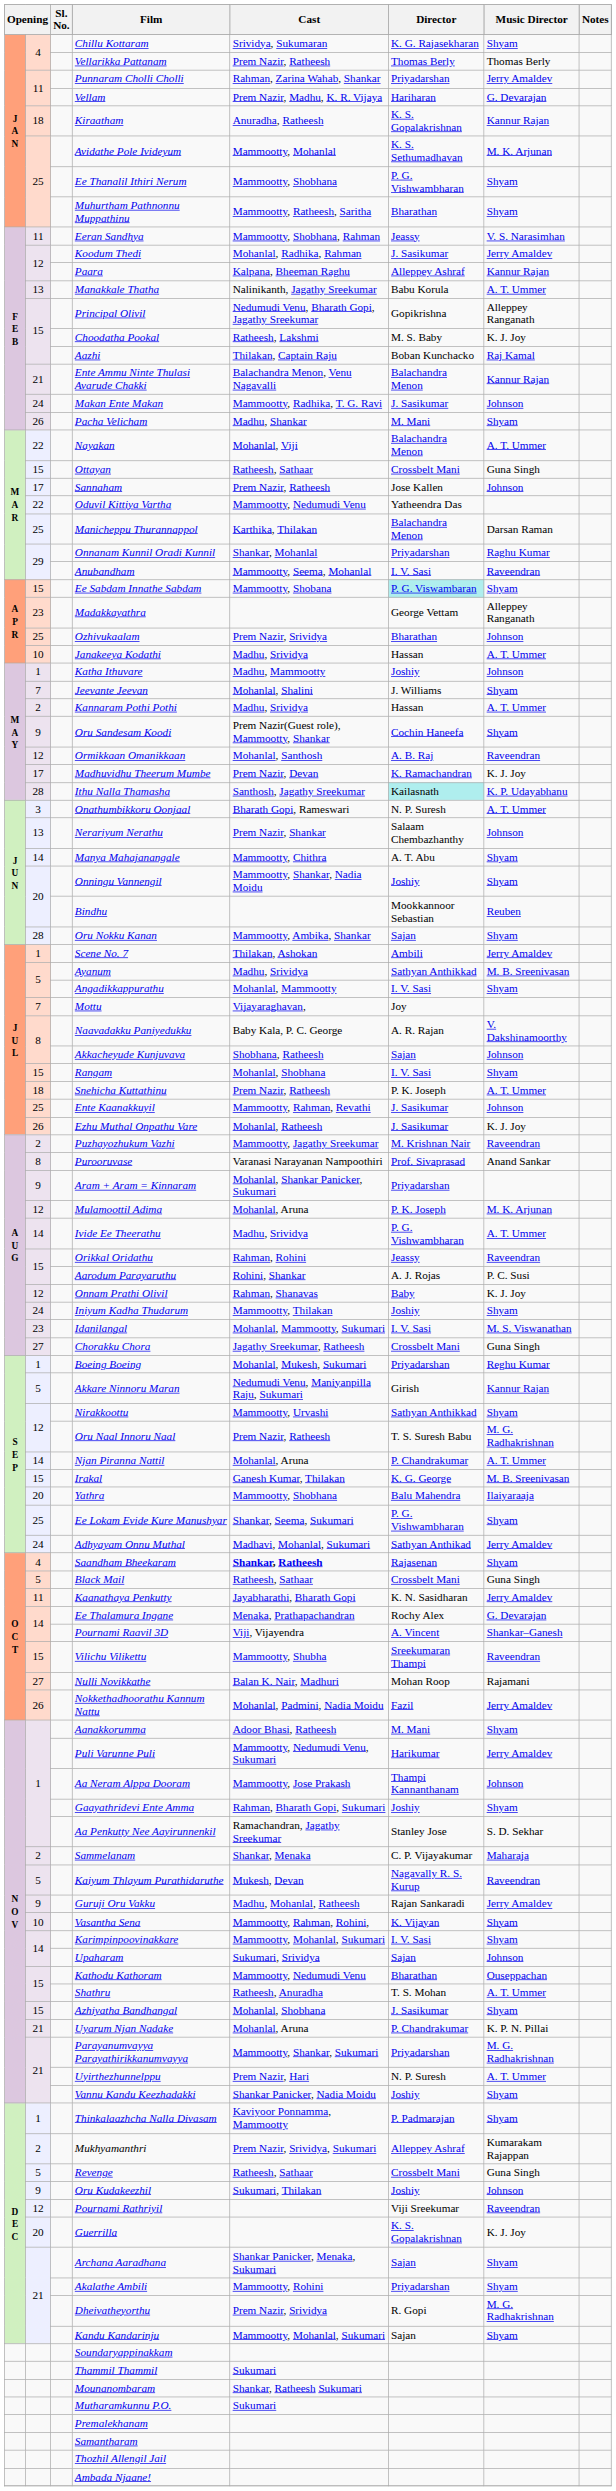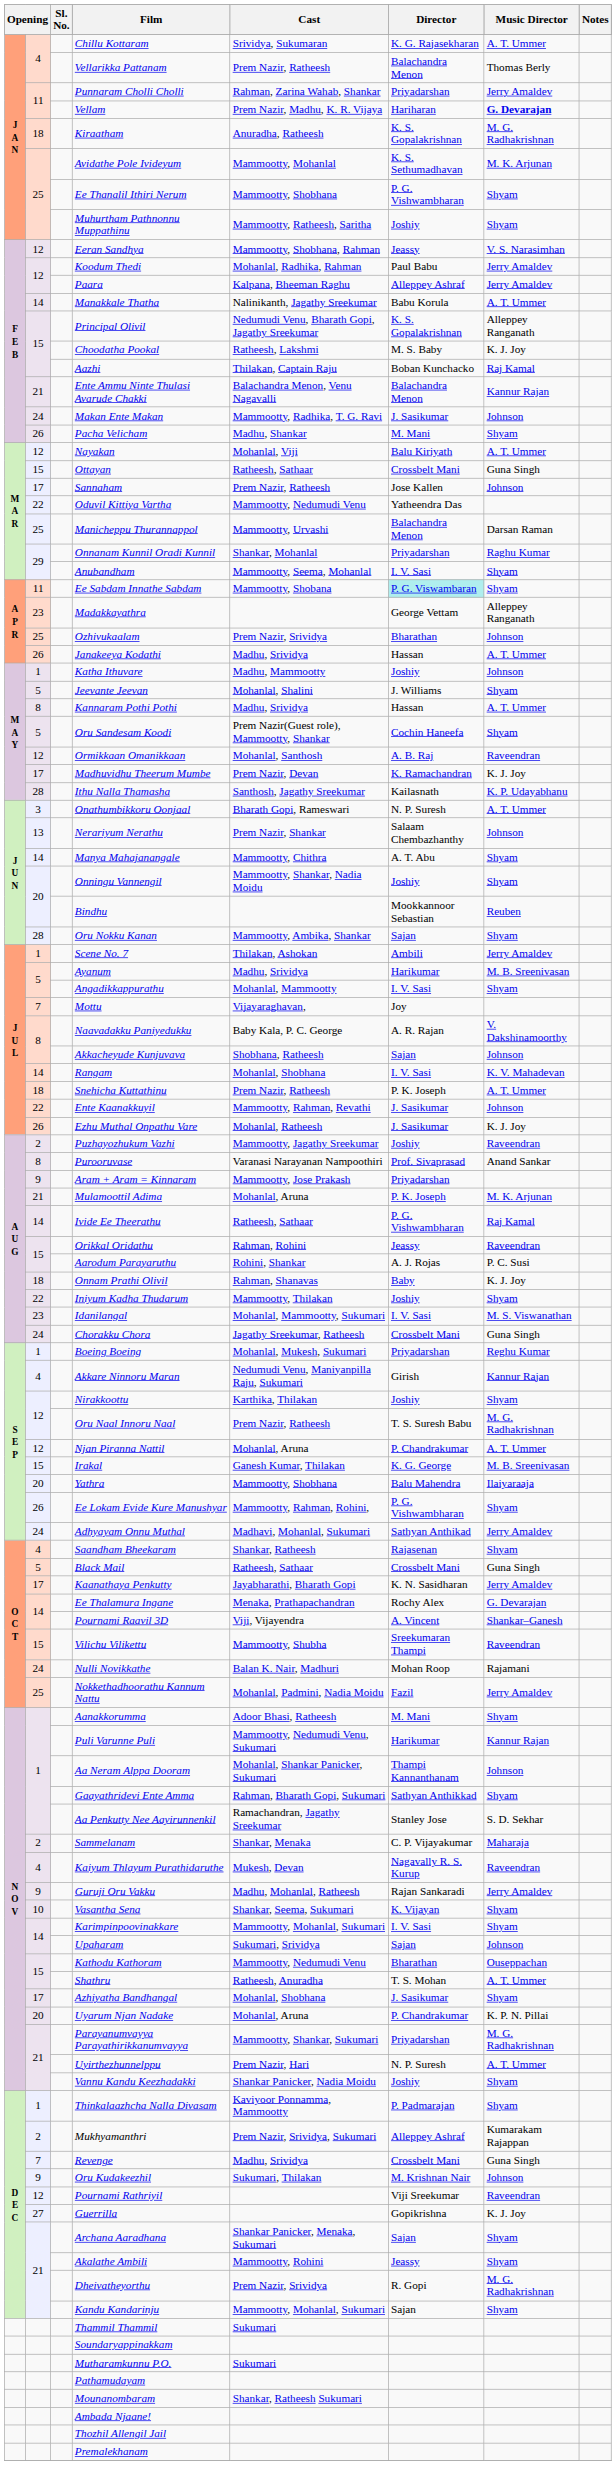Chillu Kottaram | Music Director: Shyam -> A. T. Ummer
Vellarikka Pattanam | Director: Thomas Berly -> Balachandra Menon
Vellam | Music Director: normal -> bold
Kiraatham | Music Director: Kannur Rajan -> M. G. Radhakrishnan
Muhurtham Pathnonnu Muppathinu | Director: Bharathan -> Joshiy
Eeran Sandhya | column 2: 11 -> 12
Koodum Thedi | Director: J. Sasikumar -> Paul Babu
Paara | Music Director: Kannur Rajan -> Jerry Amaldev
Manakkale Thatha | column 2: 13 -> 14
Principal Olivil | Director: Gopikrishna -> K. S. Gopalakrishnan
Nayakan | column 2: 22 -> 12
Nayakan | Director: Balachandra Menon -> Balu Kiriyath
Manicheppu Thurannappol | Cast: Karthika, Thilakan -> Mammootty, Urvashi
Anubandham | Music Director: Raveendran -> Shyam
Ee Sabdam Innathe Sabdam | column 2: 15 -> 11
Janakeeya Kodathi | column 2: 10 -> 26
Jeevante Jeevan | column 2: 7 -> 5
Kannaram Pothi Pothi | column 2: 2 -> 8
Oru Sandesam Koodi | column 2: 9 -> 5
Ithu Nalla Thamasha | Director: paleturquoise background -> no background
Ayanum | Director: Sathyan Anthikkad -> Harikumar
Rangam | column 2: 15 -> 14
Rangam | Music Director: Shyam -> K. V. Mahadevan
Ente Kaanakkuyil | column 2: 25 -> 22
Puzhayozhukum Vazhi | Director: M. Krishnan Nair -> Joshiy
Aram + Aram = Kinnaram | Cast: Mohanlal, Shankar Panicker, Sukumari -> Mammootty, Jose Prakash
Mulamoottil Adima | column 2: 12 -> 21
Ivide Ee Theerathu | Cast: Madhu, Srividya -> Ratheesh, Sathaar
Ivide Ee Theerathu | Music Director: A. T. Ummer -> Raj Kamal
Onnam Prathi Olivil | column 2: 12 -> 18
Iniyum Kadha Thudarum | column 2: 24 -> 22
Chorakku Chora | column 2: 27 -> 24
Akkare Ninnoru Maran | column 2: 5 -> 4
Nirakkoottu | Cast: Mammootty, Urvashi -> Karthika, Thilakan
Nirakkoottu | Director: Sathyan Anthikkad -> Joshiy
Njan Piranna Nattil | column 2: 14 -> 12
Ee Lokam Evide Kure Manushyar | column 2: 25 -> 26
Ee Lokam Evide Kure Manushyar | Cast: Shankar, Seema, Sukumari -> Mammootty, Rahman, Rohini,
Saandham Bheekaram | Cast: bold -> normal
Kaanathaya Penkutty | column 2: 11 -> 17
Nulli Novikkathe | column 2: 27 -> 24
Nokkethadhoorathu Kannum Nattu | column 2: 26 -> 25
Puli Varunne Puli | Music Director: Jerry Amaldev -> Kannur Rajan
Aa Neram Alppa Dooram | Cast: Mammootty, Jose Prakash -> Mohanlal, Shankar Panicker, Sukumari
Gaayathridevi Ente Amma | Director: Joshiy -> Sathyan Anthikkad
Kaiyum Thlayum Purathidaruthe | column 2: 5 -> 4
Vasantha Sena | Cast: Mammootty, Rahman, Rohini, -> Shankar, Seema, Sukumari
Azhiyatha Bandhangal | column 2: 15 -> 17
Uyarum Njan Nadake | column 2: 21 -> 20
Revenge | column 2: 5 -> 7
Revenge | Cast: Ratheesh, Sathaar -> Madhu, Srividya
Oru Kudakeezhil | Director: Joshiy -> M. Krishnan Nair
Guerrilla | column 2: 20 -> 27
Guerrilla | Director: K. S. Gopalakrishnan -> Gopikrishna
Akalathe Ambili | Director: Priyadarshan -> Jeassy
rows swapped: Thammil Thammil <-> Soundaryappinakkam
rows swapped: Mutharamkunnu P.O. <-> Mounanombaram
+ row: Pathamudayam
rows swapped: Ambada Njaane! <-> Premalekhanam
- row: Samantharam
